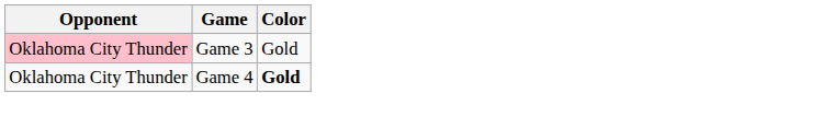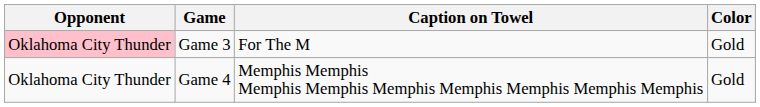+ column: Caption on Towel | For The M | Memphis Memphis Memphis Memphis Memphis Memphis Memphis Memphis Memphis
Game 4 | Color: bold -> normal
